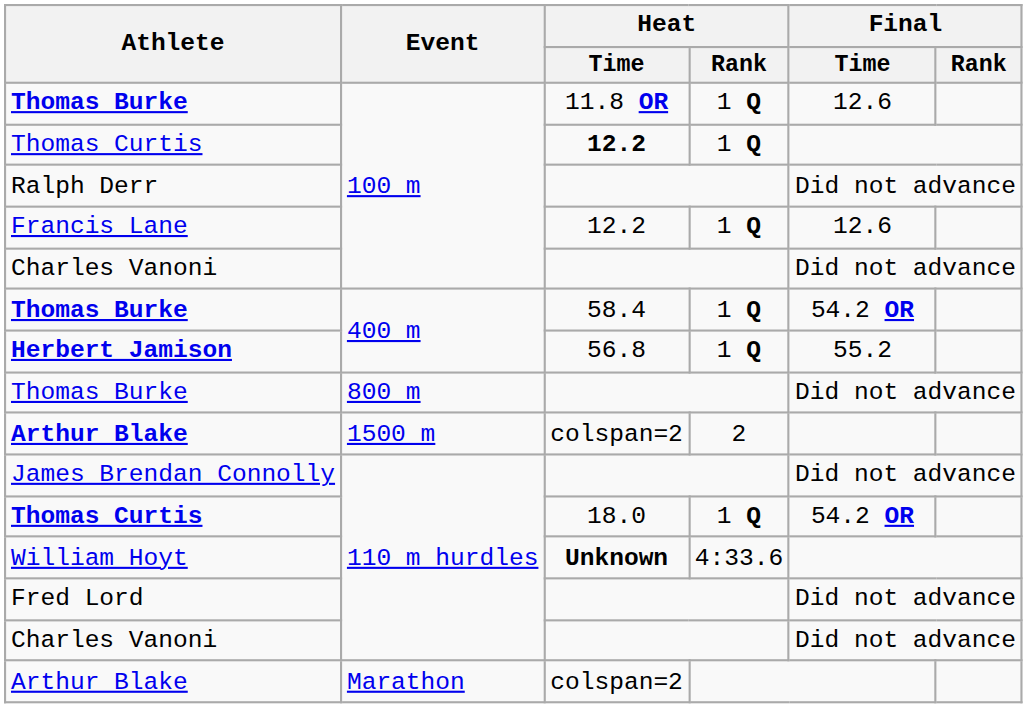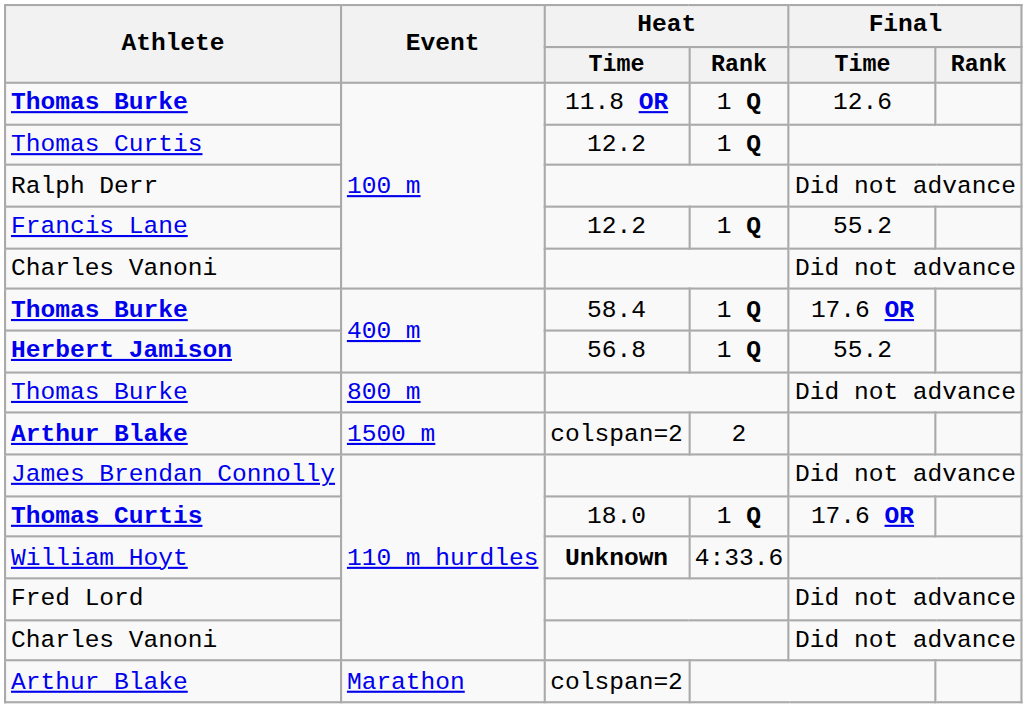Thomas Curtis / 100 m | Heat / Time: bold -> normal
Francis Lane | Final / Time: 12.6 -> 55.2
Thomas Burke / 400 m | Final / Time: 54.2 OR -> 17.6 OR
Thomas Curtis / 110 m hurdles | Final / Time: 54.2 OR -> 17.6 OR
